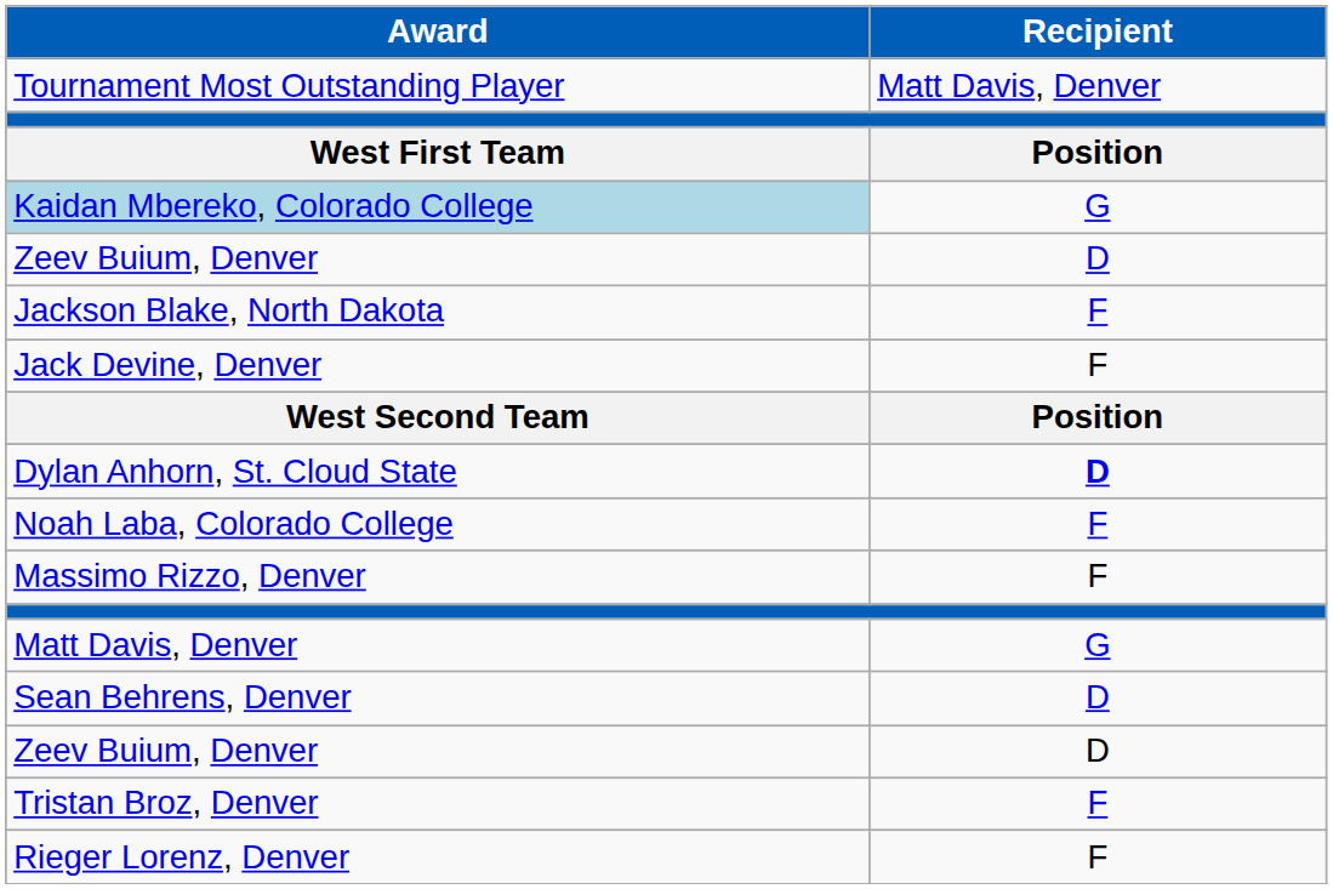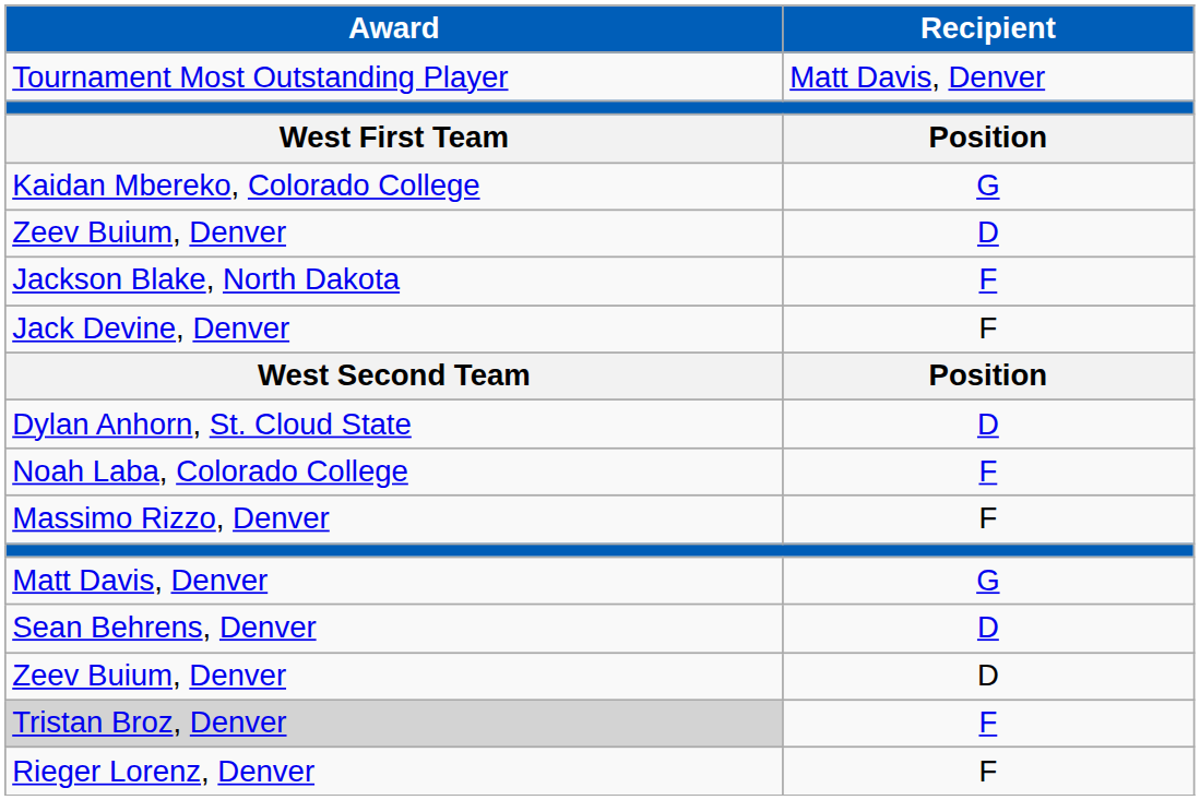Kaidan Mbereko, Colorado College | Award: lightblue background -> no background
Dylan Anhorn, St. Cloud State | Recipient: bold -> normal
Tristan Broz, Denver | Award: no background -> lightgrey background
